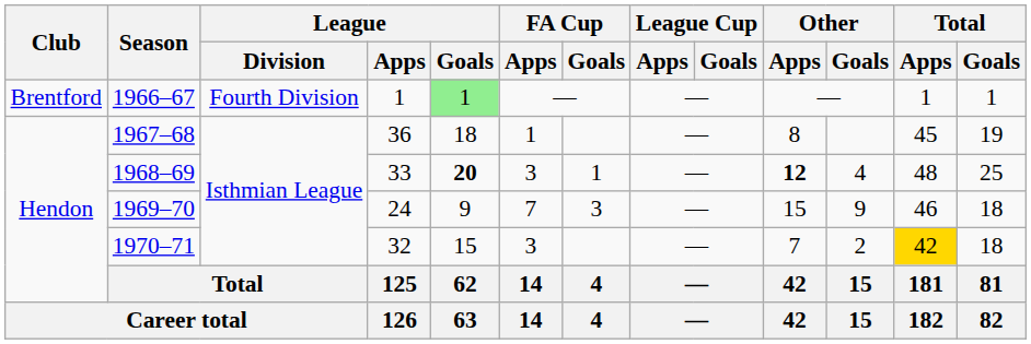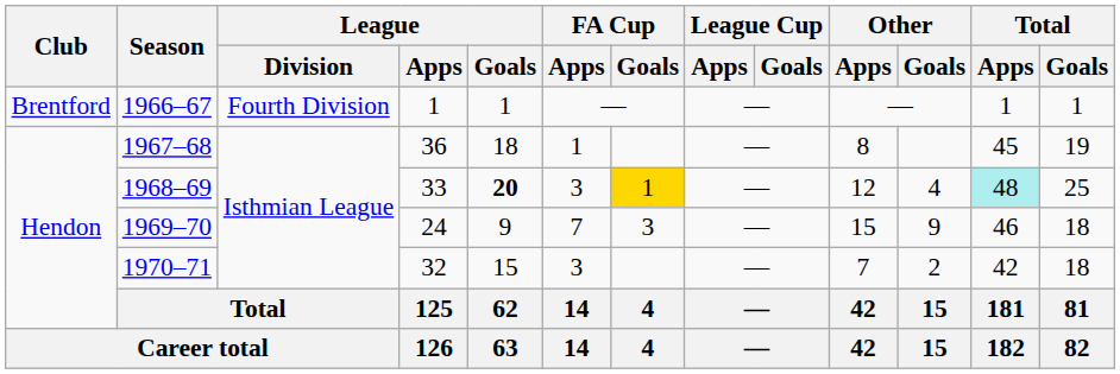1966–67 | League / Goals: lightgreen background -> no background
1968–69 | FA Cup / Goals: no background -> gold background
1968–69 | Other / Apps: bold -> normal
1968–69 | Total / Apps: no background -> paleturquoise background
1970–71 | Total / Apps: gold background -> no background
